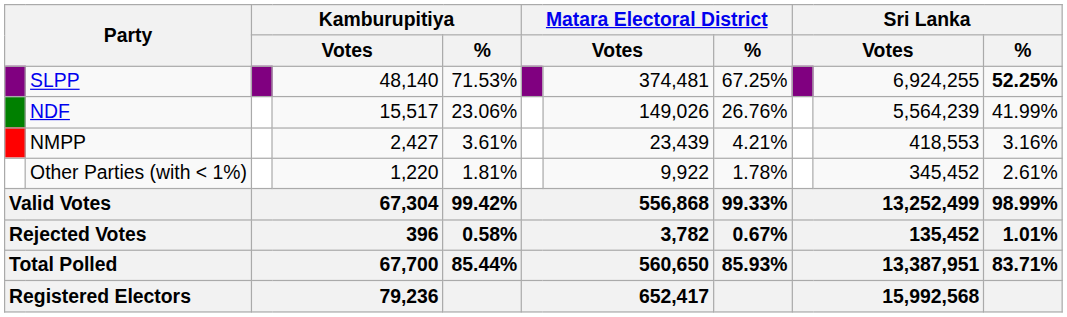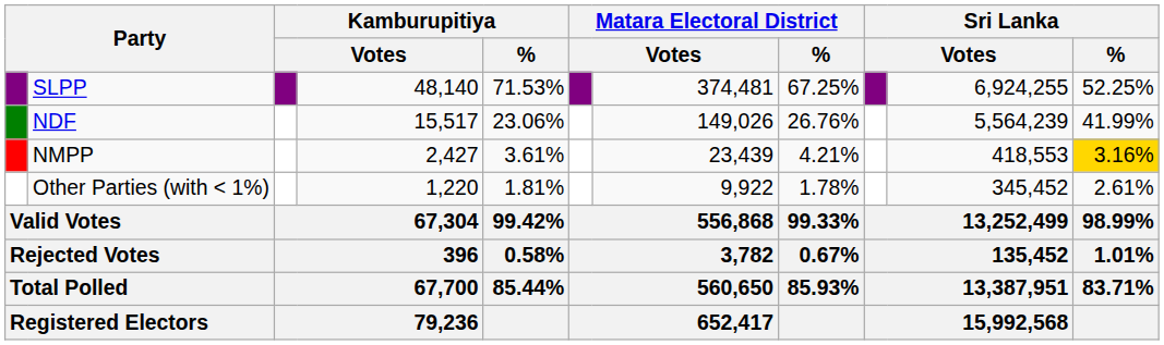SLPP | Sri Lanka / %: bold -> normal
NMPP | Sri Lanka / %: no background -> gold background
